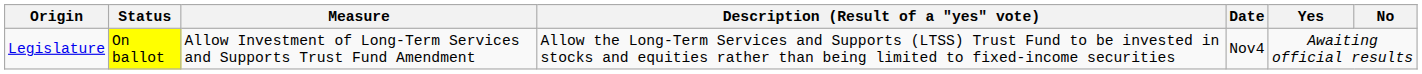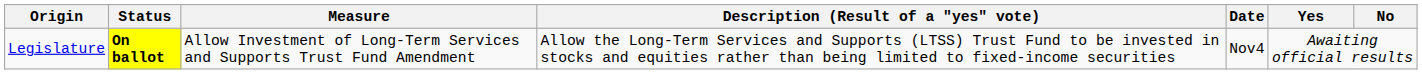Legislature | Status: normal -> bold
